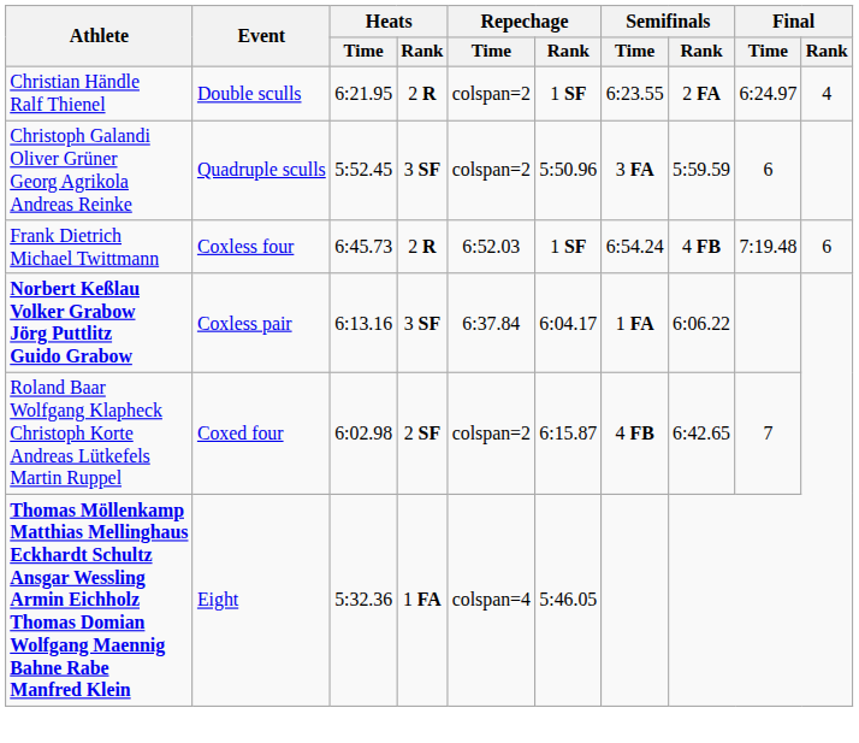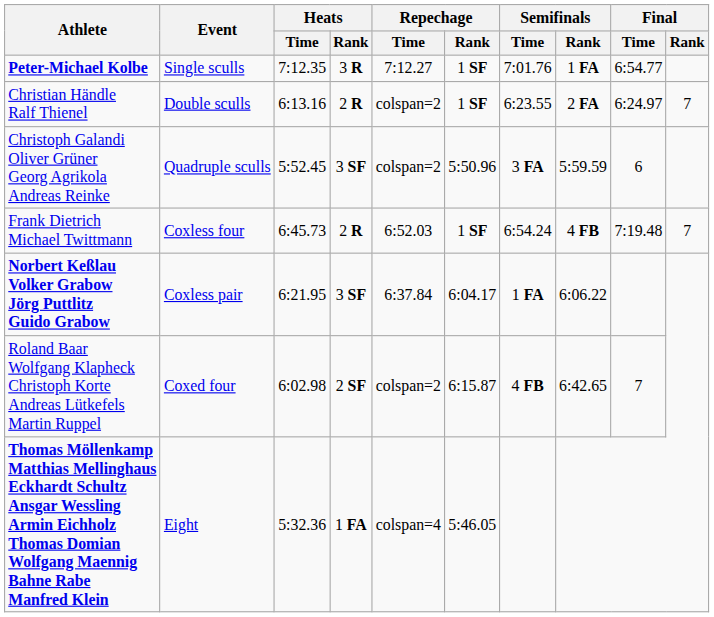+ row: Peter-Michael Kolbe | Single sculls | 7:12.35 | 3 R | 7:12.27 | 1 SF | 7:01.76 | 1 FA | 6:54.77
Christian Händle Ralf Thienel | Heats / Time: 6:21.95 -> 6:13.16
Christian Händle Ralf Thienel | Final / Rank: 4 -> 7
Frank Dietrich Michael Twittmann | Final / Rank: 6 -> 7
Norbert Keßlau Volker Grabow Jörg Puttlitz Guido Grabow | Heats / Time: 6:13.16 -> 6:21.95
